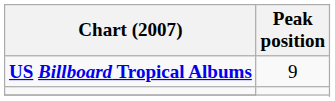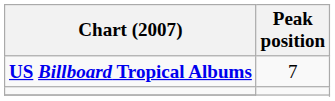row 2 | Peak position: 9 -> 7
